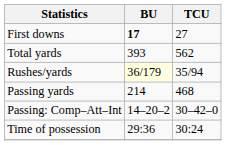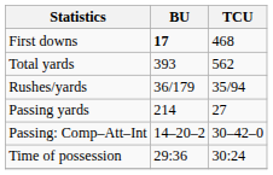First downs | TCU: 27 -> 468
Rushes/yards | BU: lightyellow background -> no background
Passing yards | TCU: 468 -> 27
